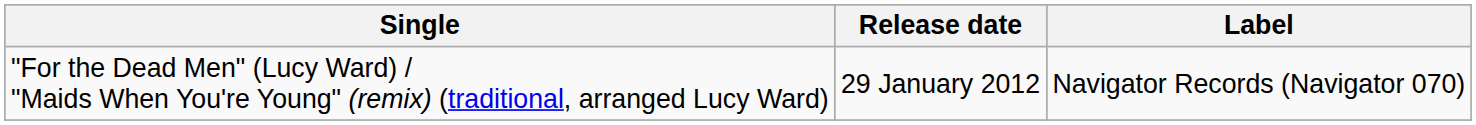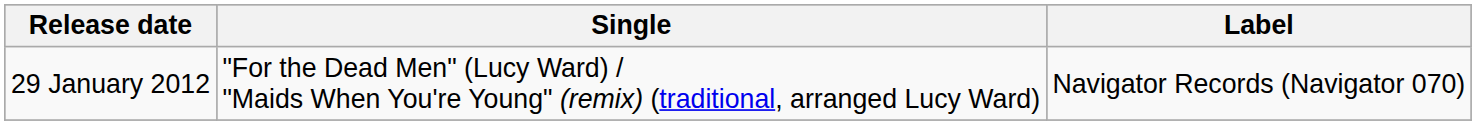columns swapped: Single <-> Release date
